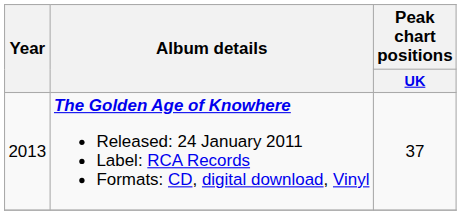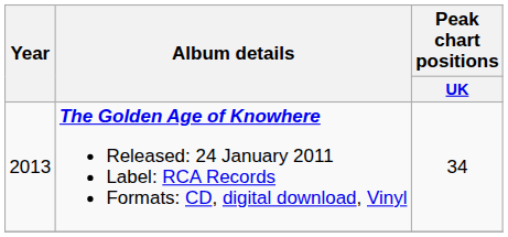row 3 | Peak chart positions / UK: 37 -> 34
